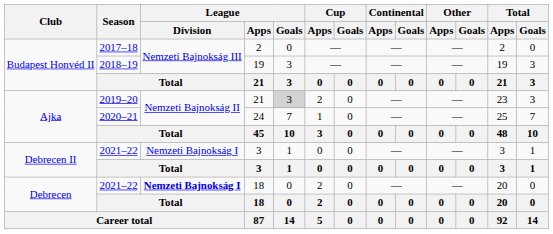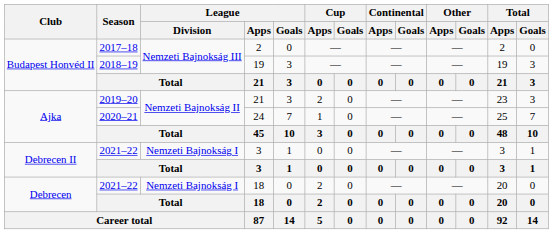2019–20 / 21 | League / Goals: lightgrey background -> no background
2021–22 / 18 | League / Division: bold -> normal
